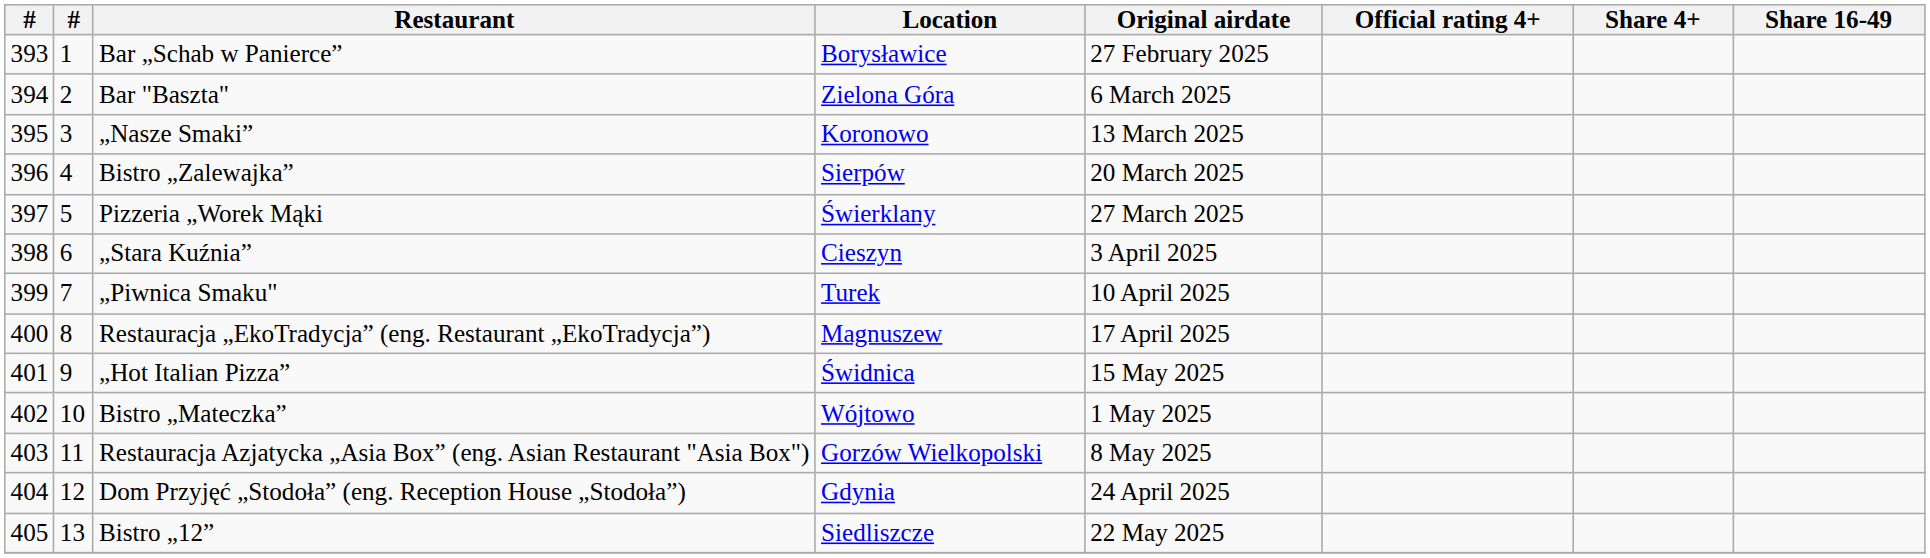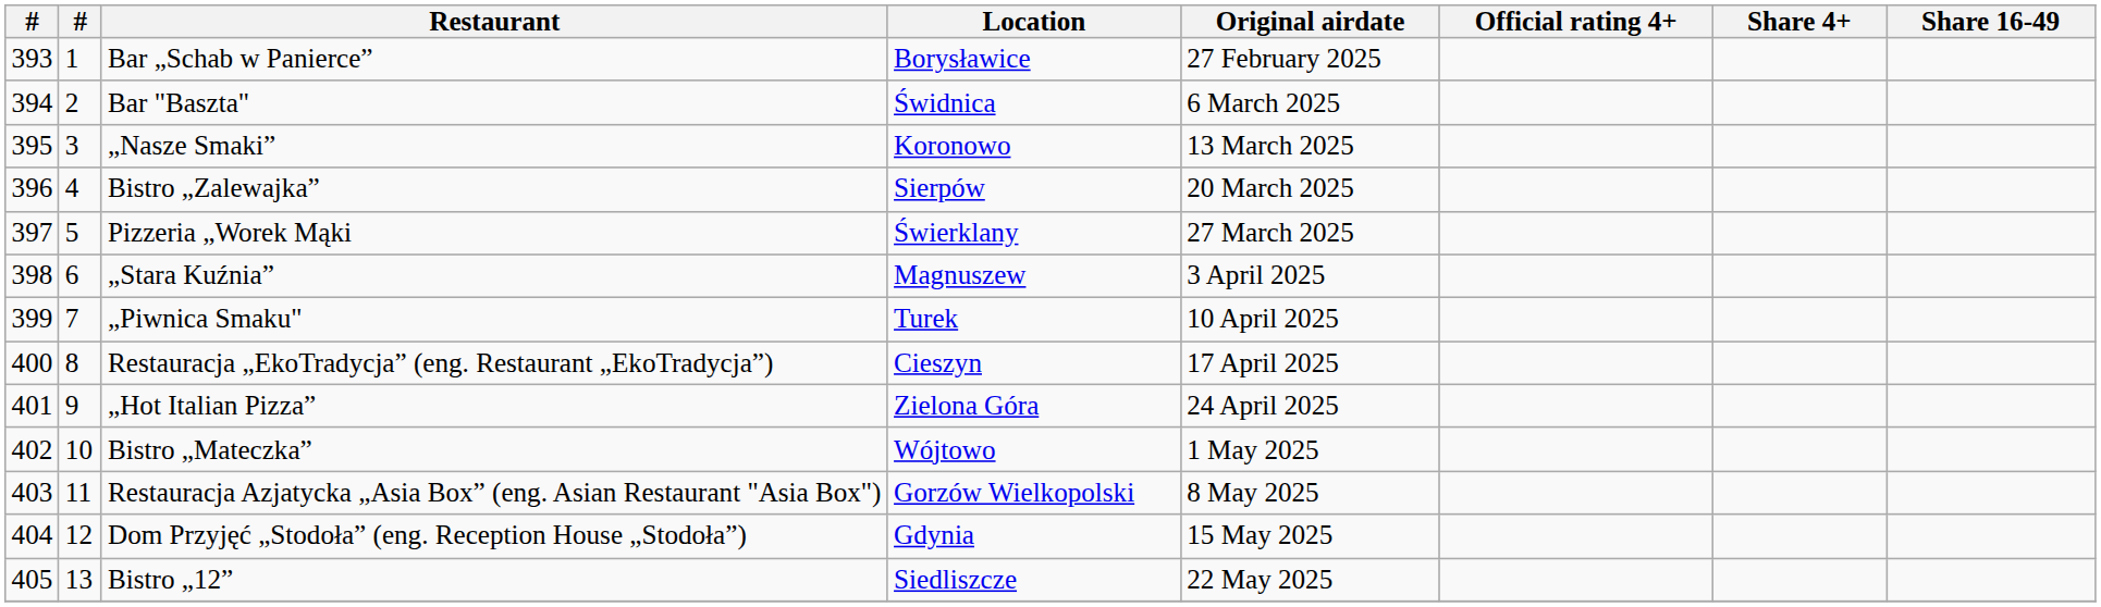Bar "Baszta" | Location: Zielona Góra -> Świdnica
„Stara Kuźnia” | Location: Cieszyn -> Magnuszew
Restauracja „EkoTradycja” (eng. Restaurant „EkoTradycja”) | Location: Magnuszew -> Cieszyn
„Hot Italian Pizza” | Location: Świdnica -> Zielona Góra
„Hot Italian Pizza” | Original airdate: 15 May 2025 -> 24 April 2025
Dom Przyjęć „Stodoła” (eng. Reception House „Stodoła”) | Original airdate: 24 April 2025 -> 15 May 2025
